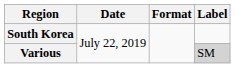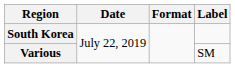Various | Label: lightgrey background -> no background
